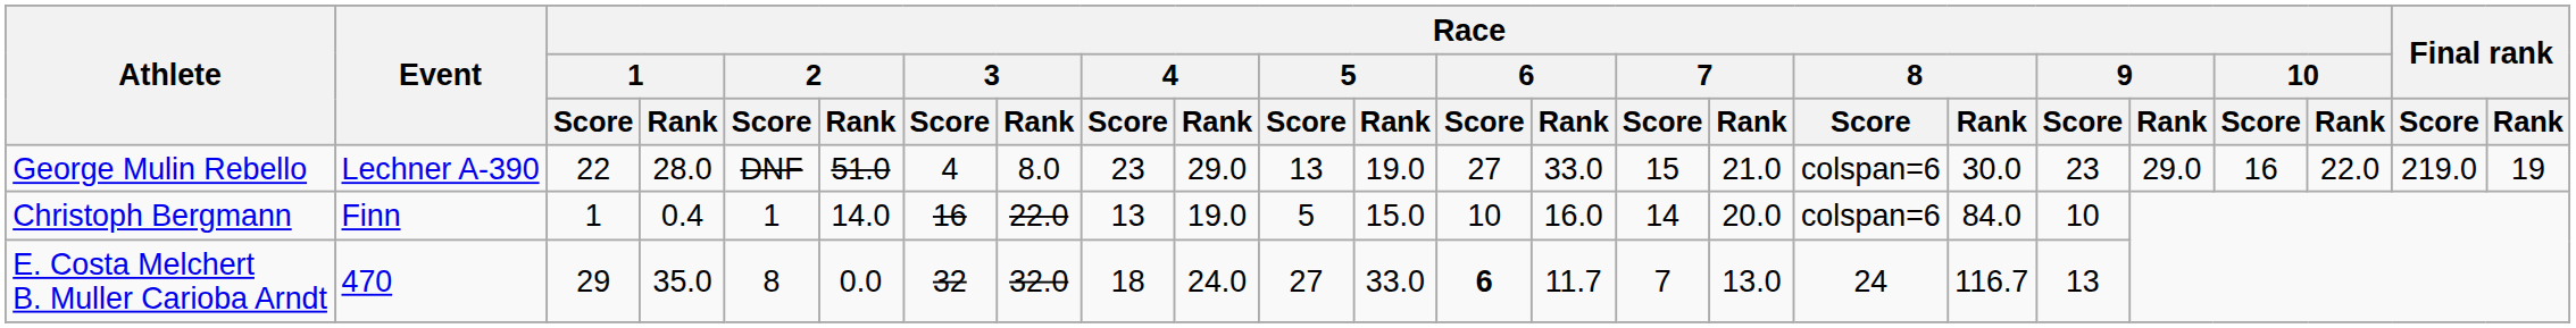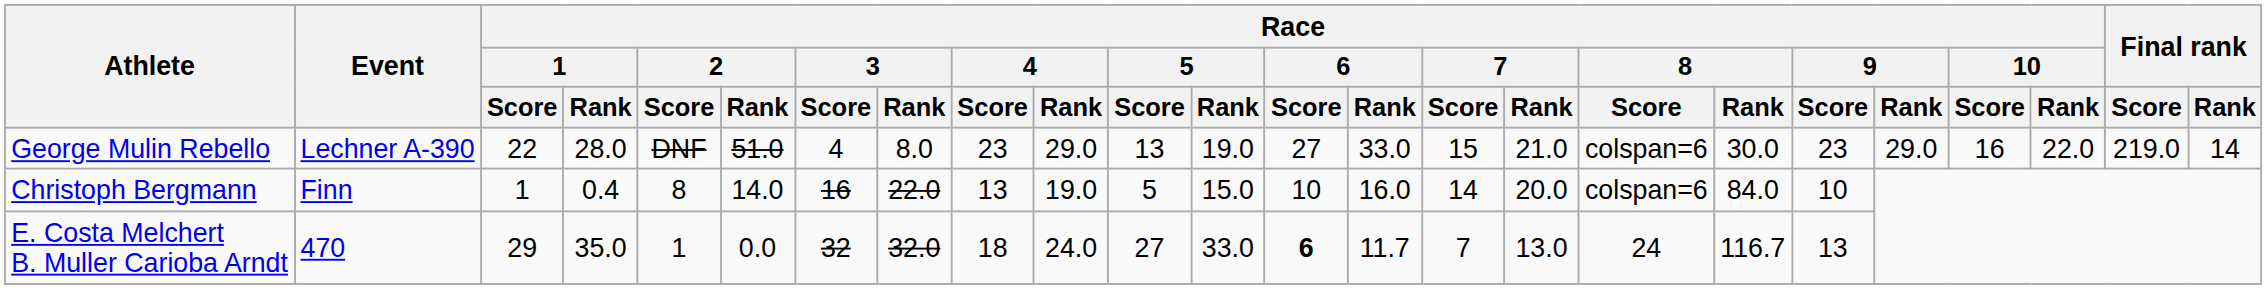George Mulin Rebello | Final rank / Rank: 19 -> 14
Christoph Bergmann | Race / 2 / Score: 1 -> 8
E. Costa Melchert B. Muller Carioba Arndt | Race / 2 / Score: 8 -> 1
